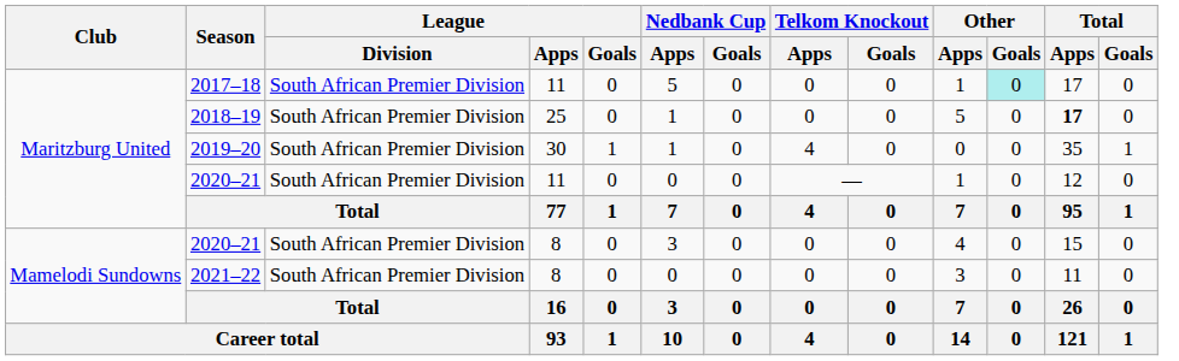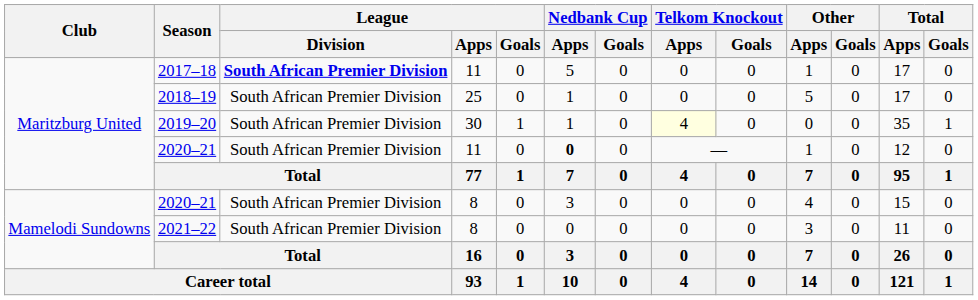2017–18 | League / Division: normal -> bold
2017–18 | Other / Goals: paleturquoise background -> no background
2018–19 | Total / Apps: bold -> normal
2019–20 | Telkom Knockout / Apps: no background -> lightyellow background
2020–21 / 11 | Nedbank Cup / Apps: normal -> bold
